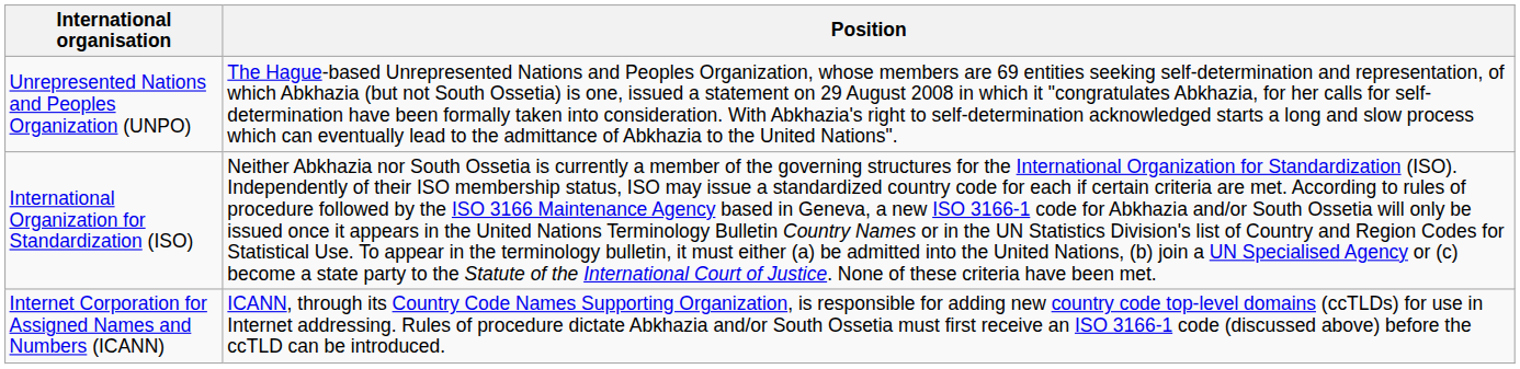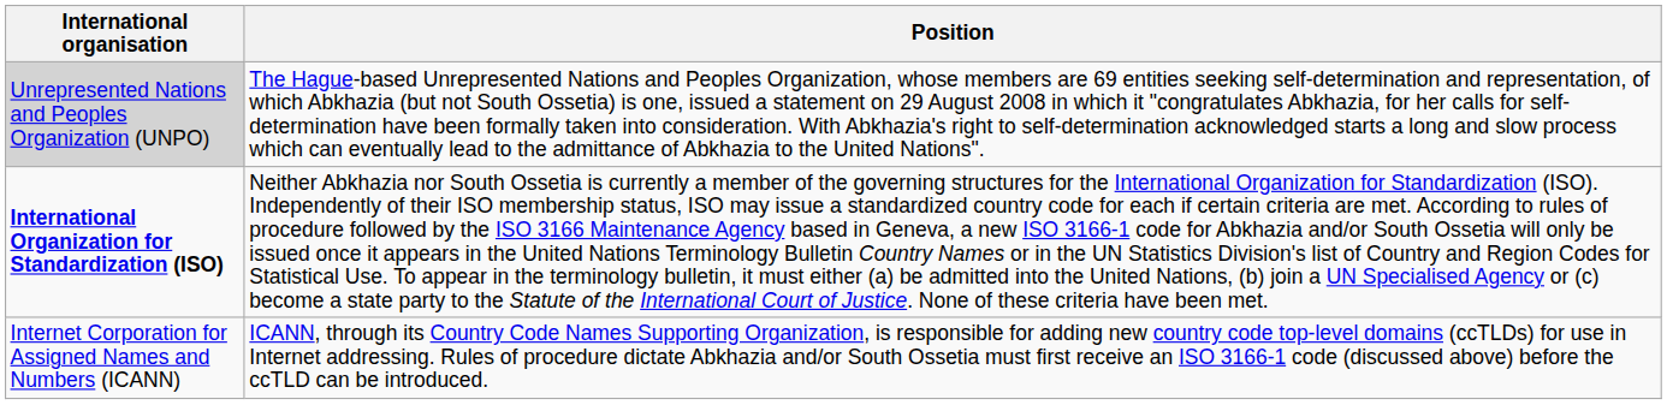Unrepresented Nations and Peoples Organization (UNPO) | International organisation: no background -> lightgrey background
International Organization for Standardization (ISO) | International organisation: normal -> bold
